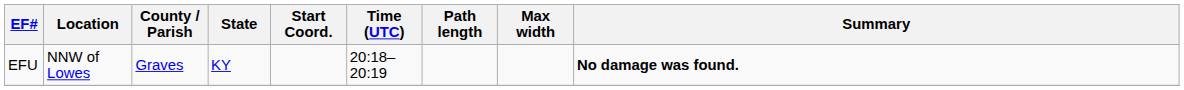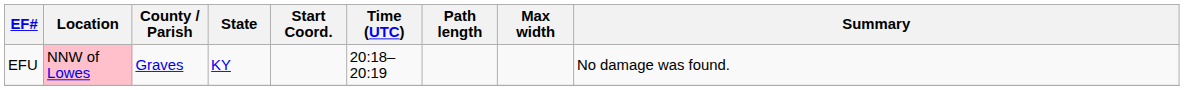EFU | Location: no background -> pink background
EFU | Summary: bold -> normal
